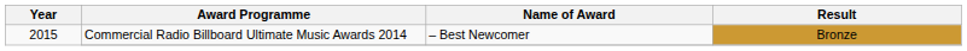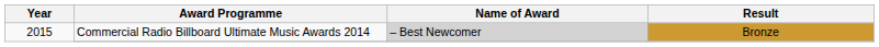Commercial Radio Billboard Ultimate Music Awards 2014 | Name of Award: no background -> lightgrey background
